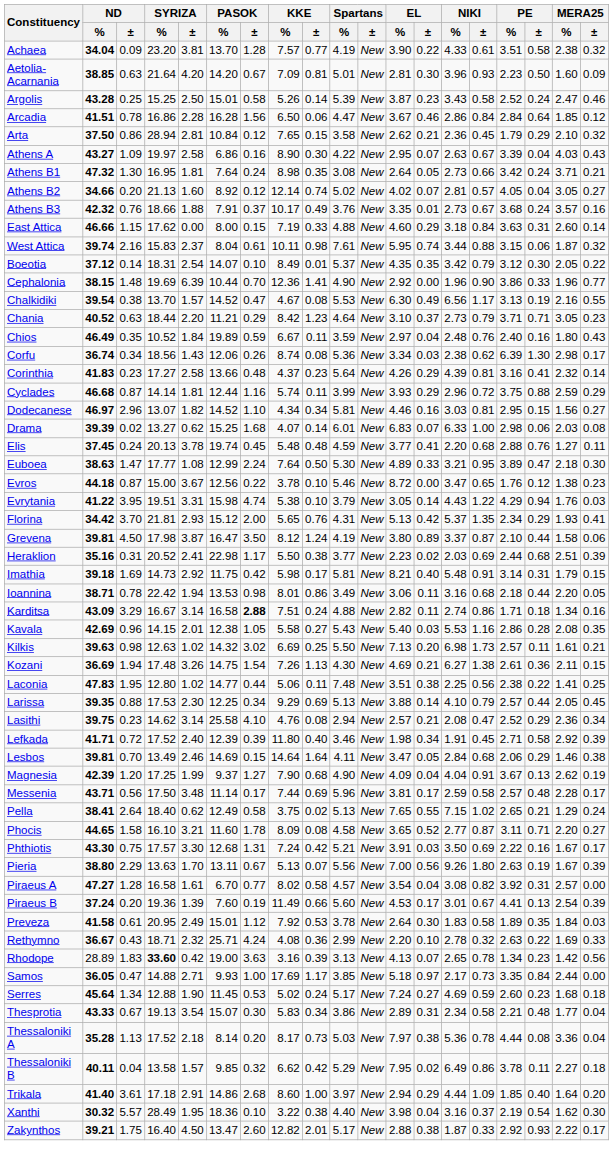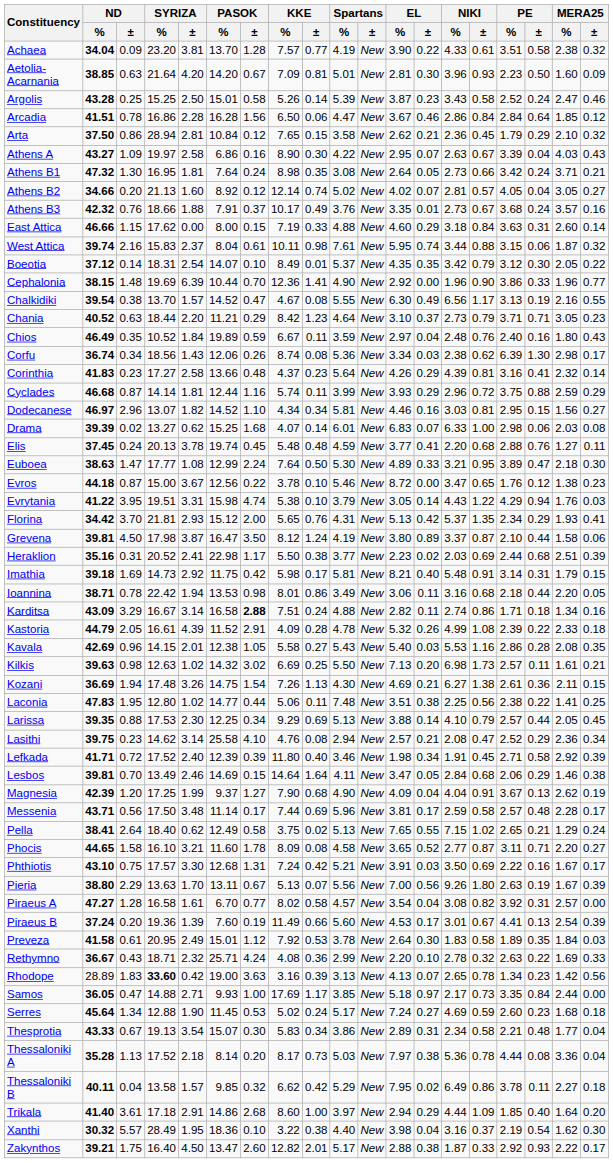Chalkidiki | Spartans / %: 5.53 -> 5.55
+ row: Kastoria | 44.79 | 2.05 | 16.61 | 4.39 | 11.52 | 2.91 | 4.09 | 0.28 | 4.78 | New | 5.32 | 0.26 | 4.99 | 1.08 | 2.39 | 0.22 | 2.33 | 0.18
Phthiotis | ND / %: 43.30 -> 43.10
